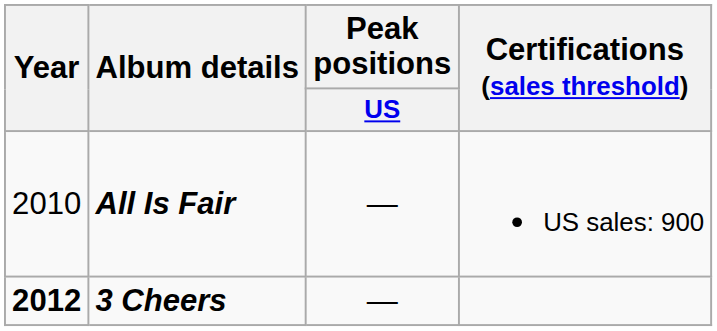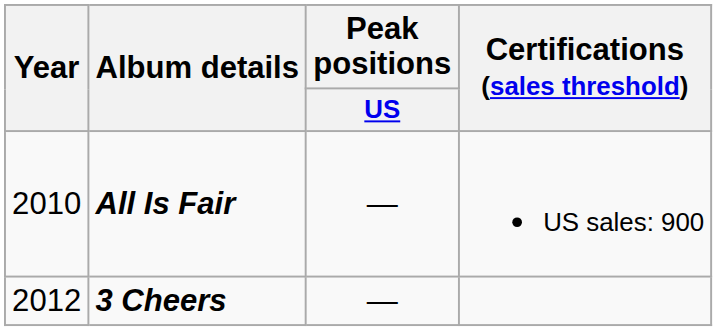3 Cheers | Year: bold -> normal
